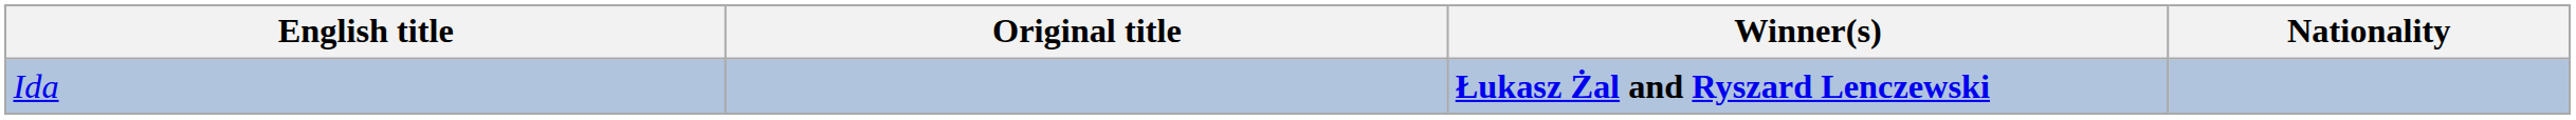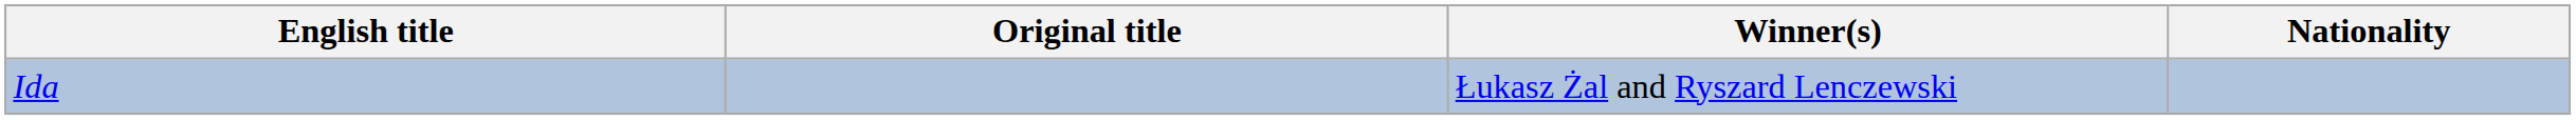Ida | Winner(s): bold -> normal
